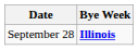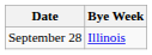September 28 | Bye Week: bold -> normal
